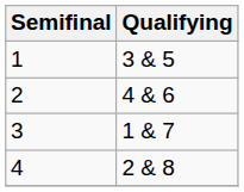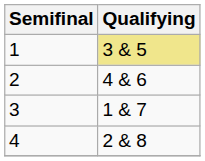1 | Qualifying: no background -> khaki background
